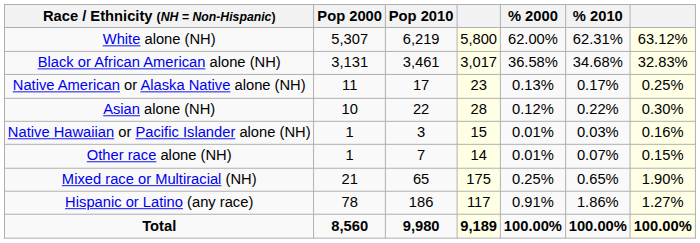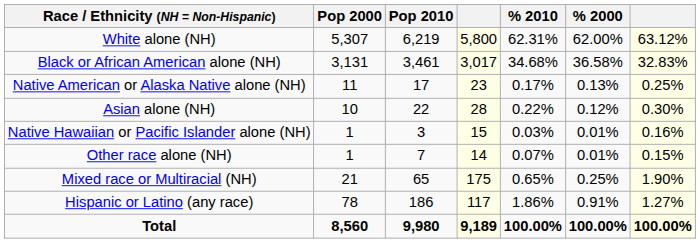columns swapped: % 2000 <-> % 2010
